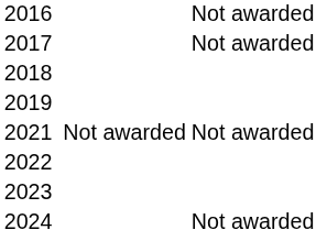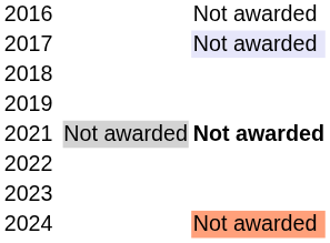2017 | column 3: no background -> lavender background
2021 | column 2: no background -> lightgrey background
2021 | column 3: normal -> bold
2024 | column 3: no background -> lightsalmon background
